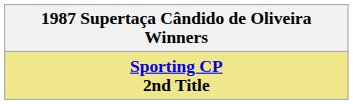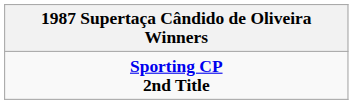row 2 | column 1: khaki background -> no background
